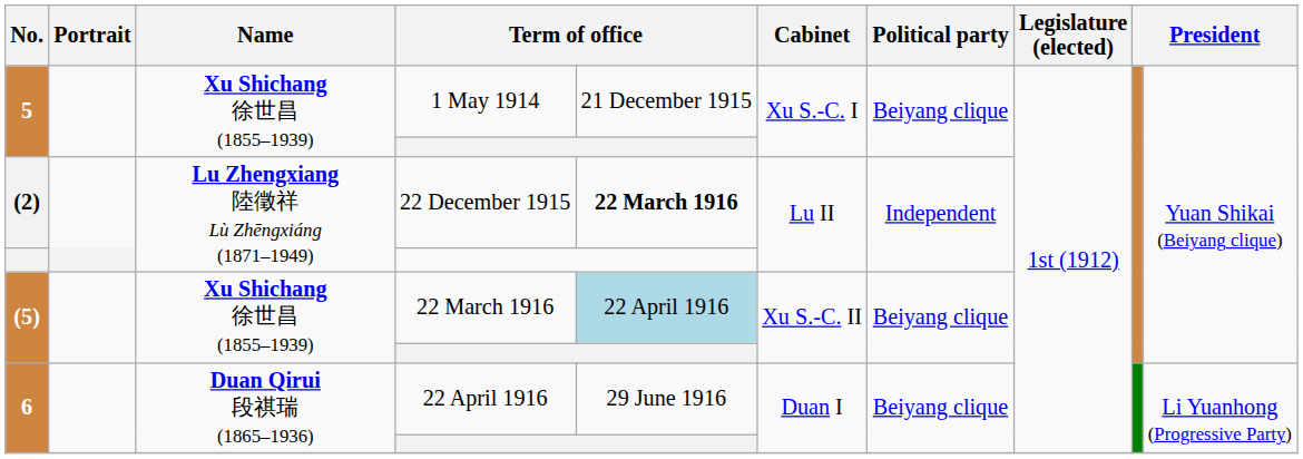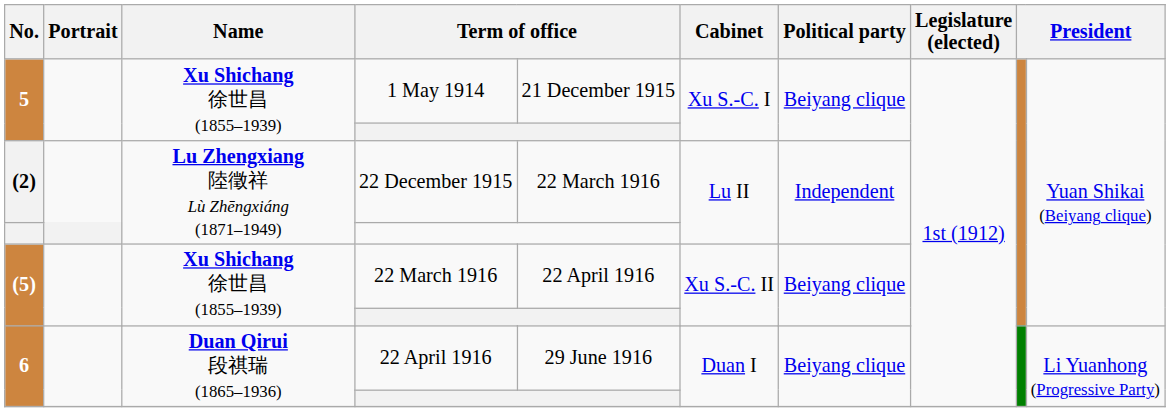(2) | column 5: bold -> normal
(5) / 22 March 1916 | column 5: lightblue background -> no background
